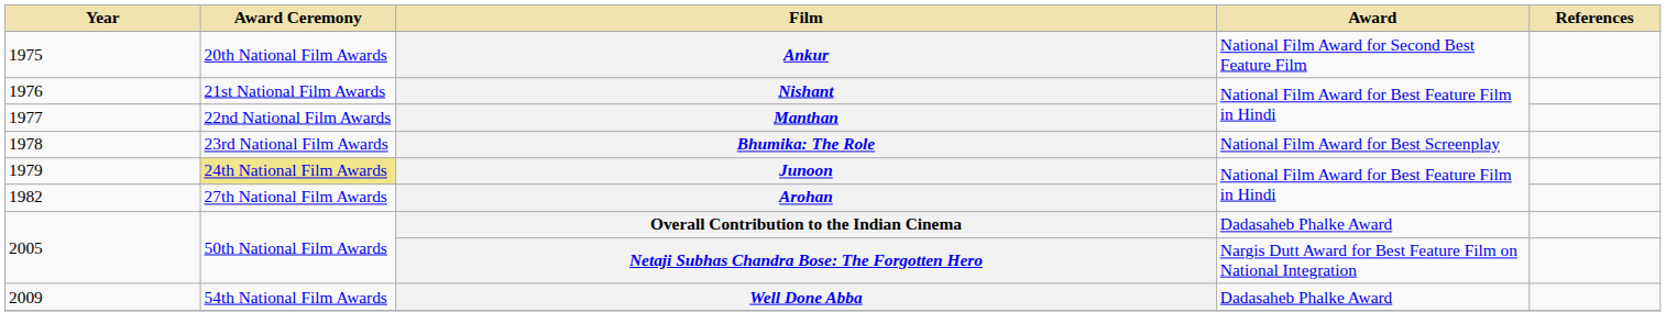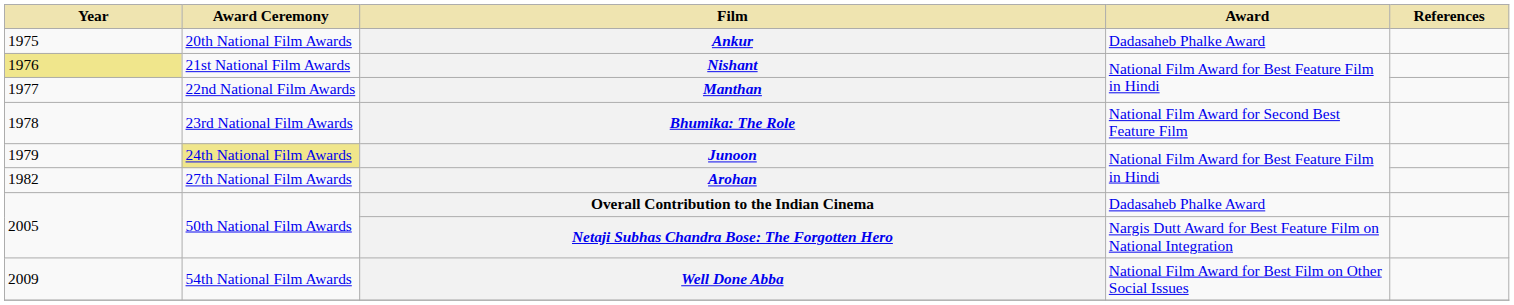Ankur | Award: National Film Award for Second Best Feature Film -> Dadasaheb Phalke Award
Nishant | Year: no background -> khaki background
Bhumika: The Role | Award: National Film Award for Best Screenplay -> National Film Award for Second Best Feature Film
Well Done Abba | Award: Dadasaheb Phalke Award -> National Film Award for Best Film on Other Social Issues
